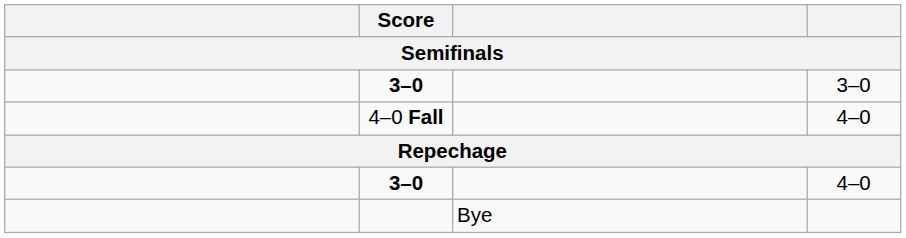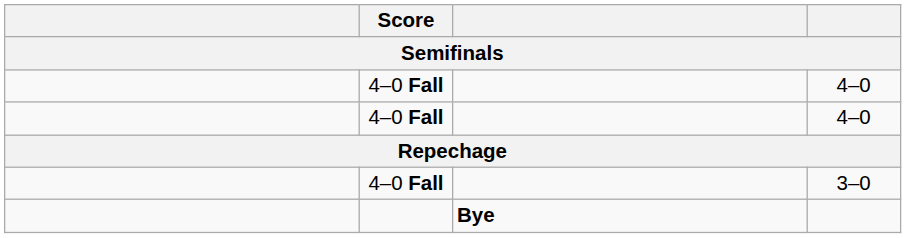row 3 | Score: 3–0 -> 4–0 Fall
row 3 | column 4: 3–0 -> 4–0
row 6 | Score: 3–0 -> 4–0 Fall
row 6 | column 4: 4–0 -> 3–0
row 7 | column 3: normal -> bold
